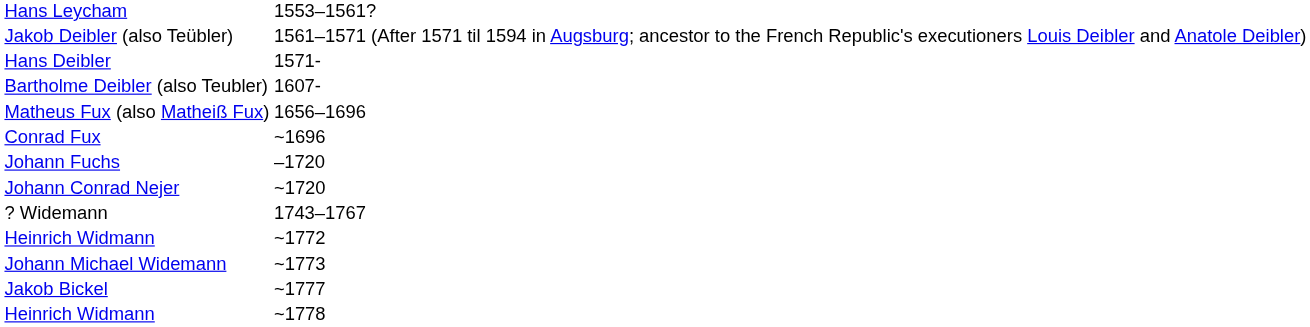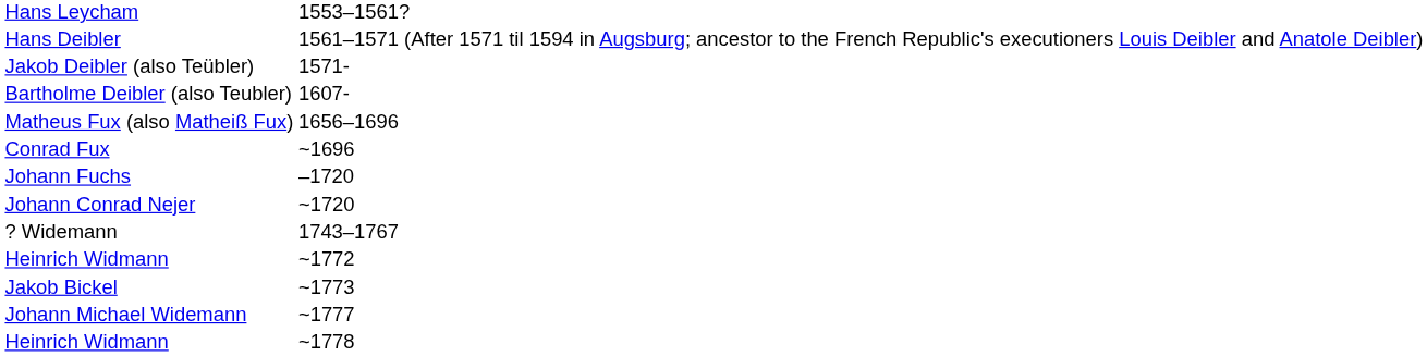row 2 | column 1: Jakob Deibler (also Teübler) -> Hans Deibler
row 3 | column 1: Hans Deibler -> Jakob Deibler (also Teübler)
row 11 | column 1: Johann Michael Widemann -> Jakob Bickel
row 12 | column 1: Jakob Bickel -> Johann Michael Widemann
